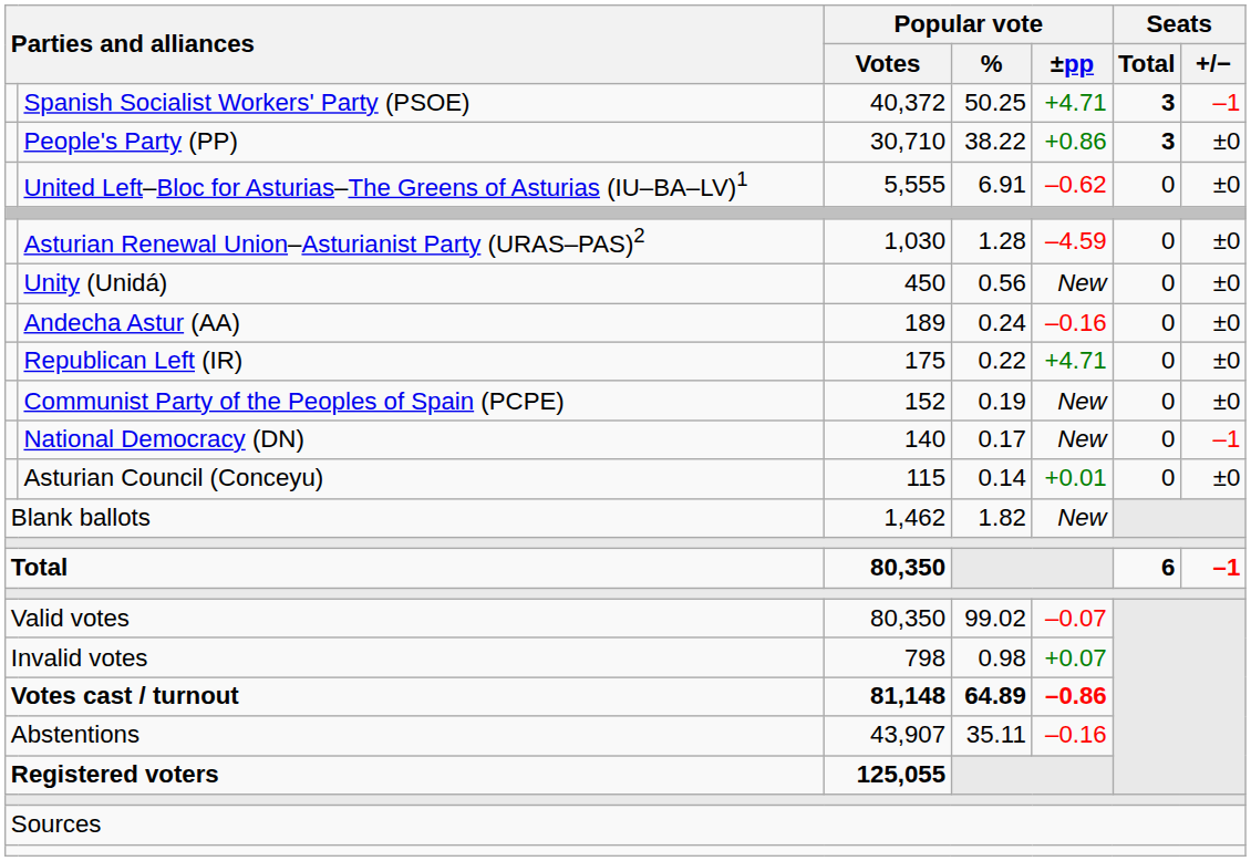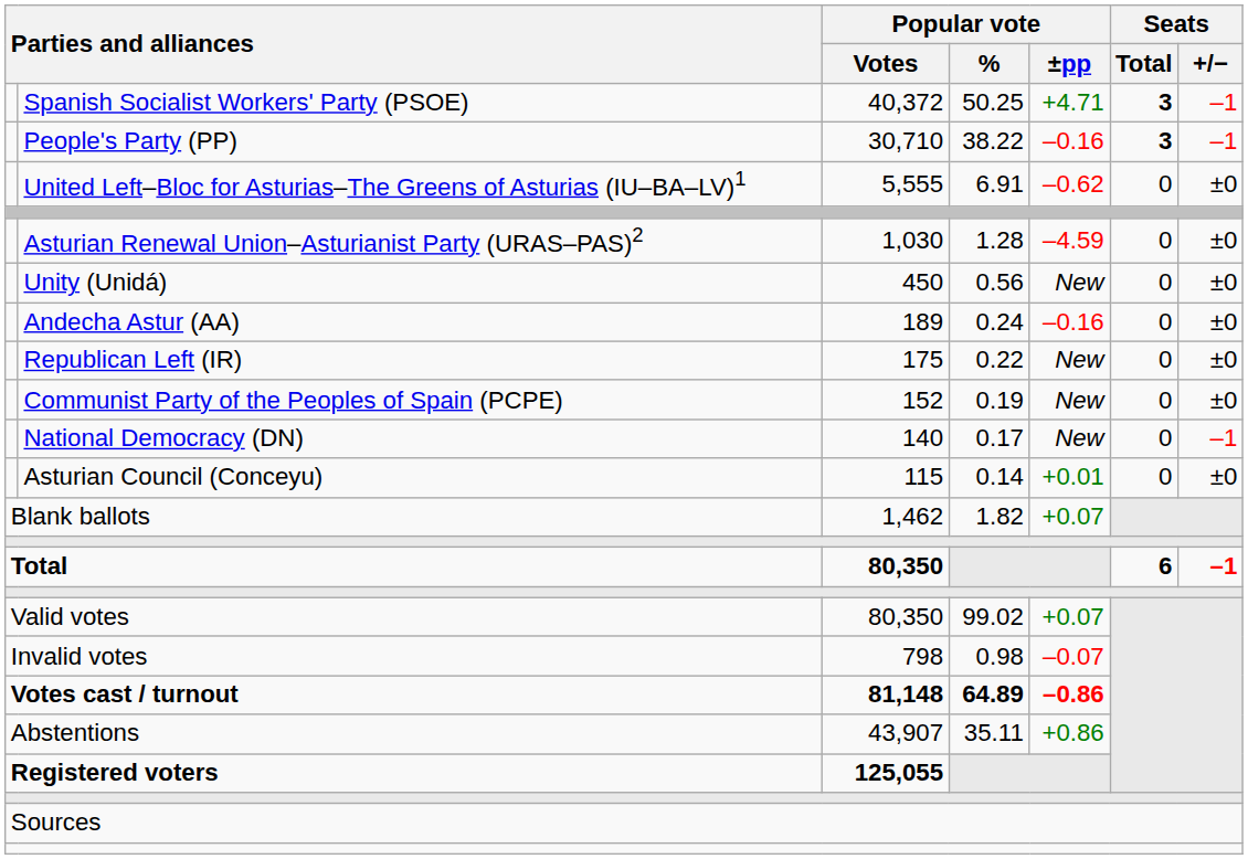People's Party (PP) | Popular vote / ±pp: +0.86 -> –0.16
People's Party (PP) | Seats / +/−: ±0 -> –1
Republican Left (IR) | Popular vote / ±pp: +4.71 -> New
Blank ballots | Popular vote / ±pp: New -> +0.07
Valid votes | Popular vote / ±pp: –0.07 -> +0.07
Invalid votes | Popular vote / ±pp: +0.07 -> –0.07
Abstentions | Popular vote / ±pp: –0.16 -> +0.86
